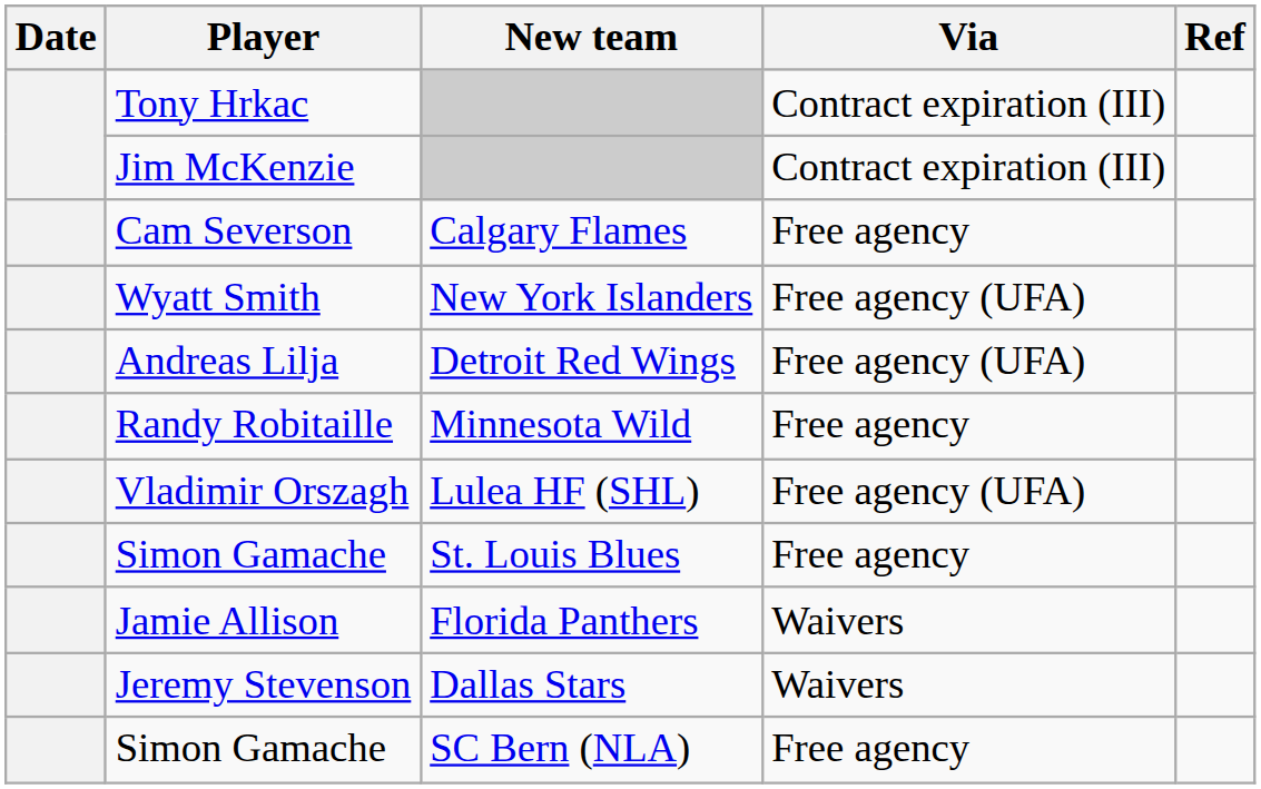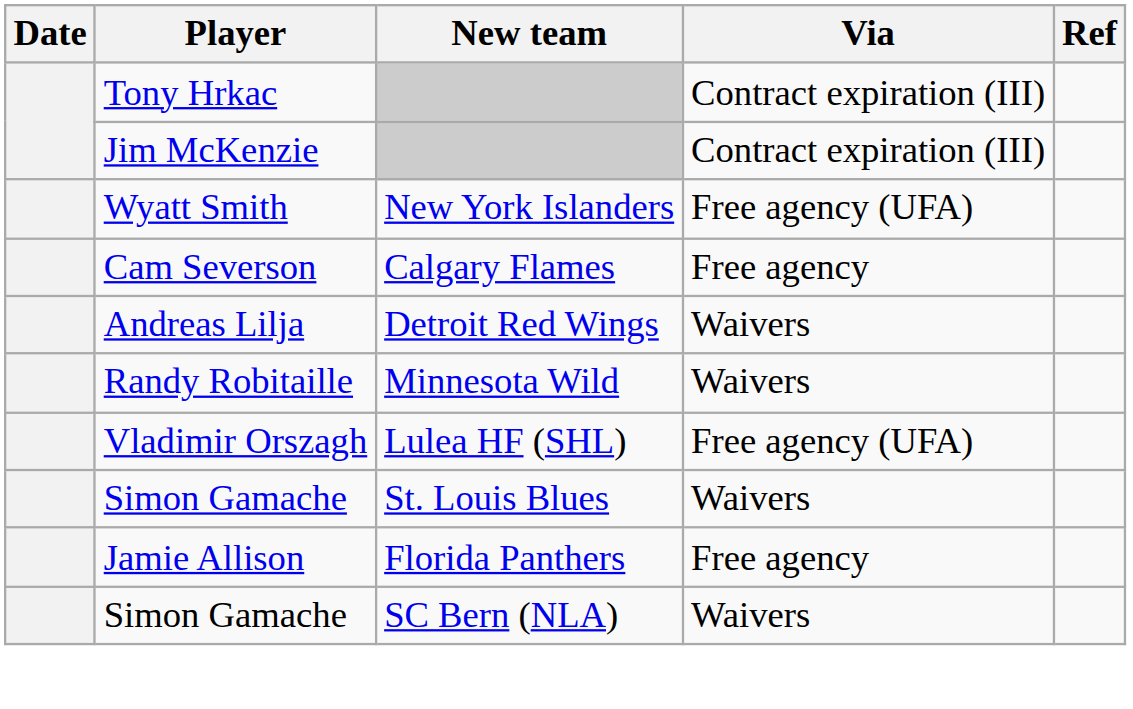rows swapped: Wyatt Smith <-> Cam Severson
Andreas Lilja | Via: Free agency (UFA) -> Waivers
Randy Robitaille | Via: Free agency -> Waivers
Simon Gamache / St. Louis Blues | Via: Free agency -> Waivers
Jamie Allison | Via: Waivers -> Free agency
- row: Jeremy Stevenson | Dallas Stars | Waivers
Simon Gamache / SC Bern (NLA) | Via: Free agency -> Waivers
